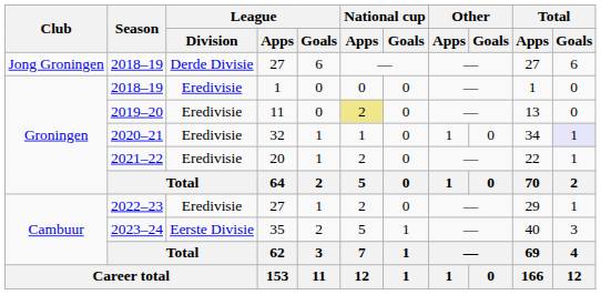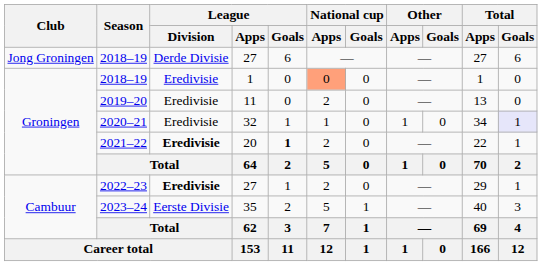2018–19 / 1 | National cup / Apps: no background -> lightsalmon background
2019–20 | National cup / Apps: khaki background -> no background
2021–22 | League / Division: normal -> bold
2021–22 | League / Goals: normal -> bold
2022–23 | League / Division: normal -> bold
